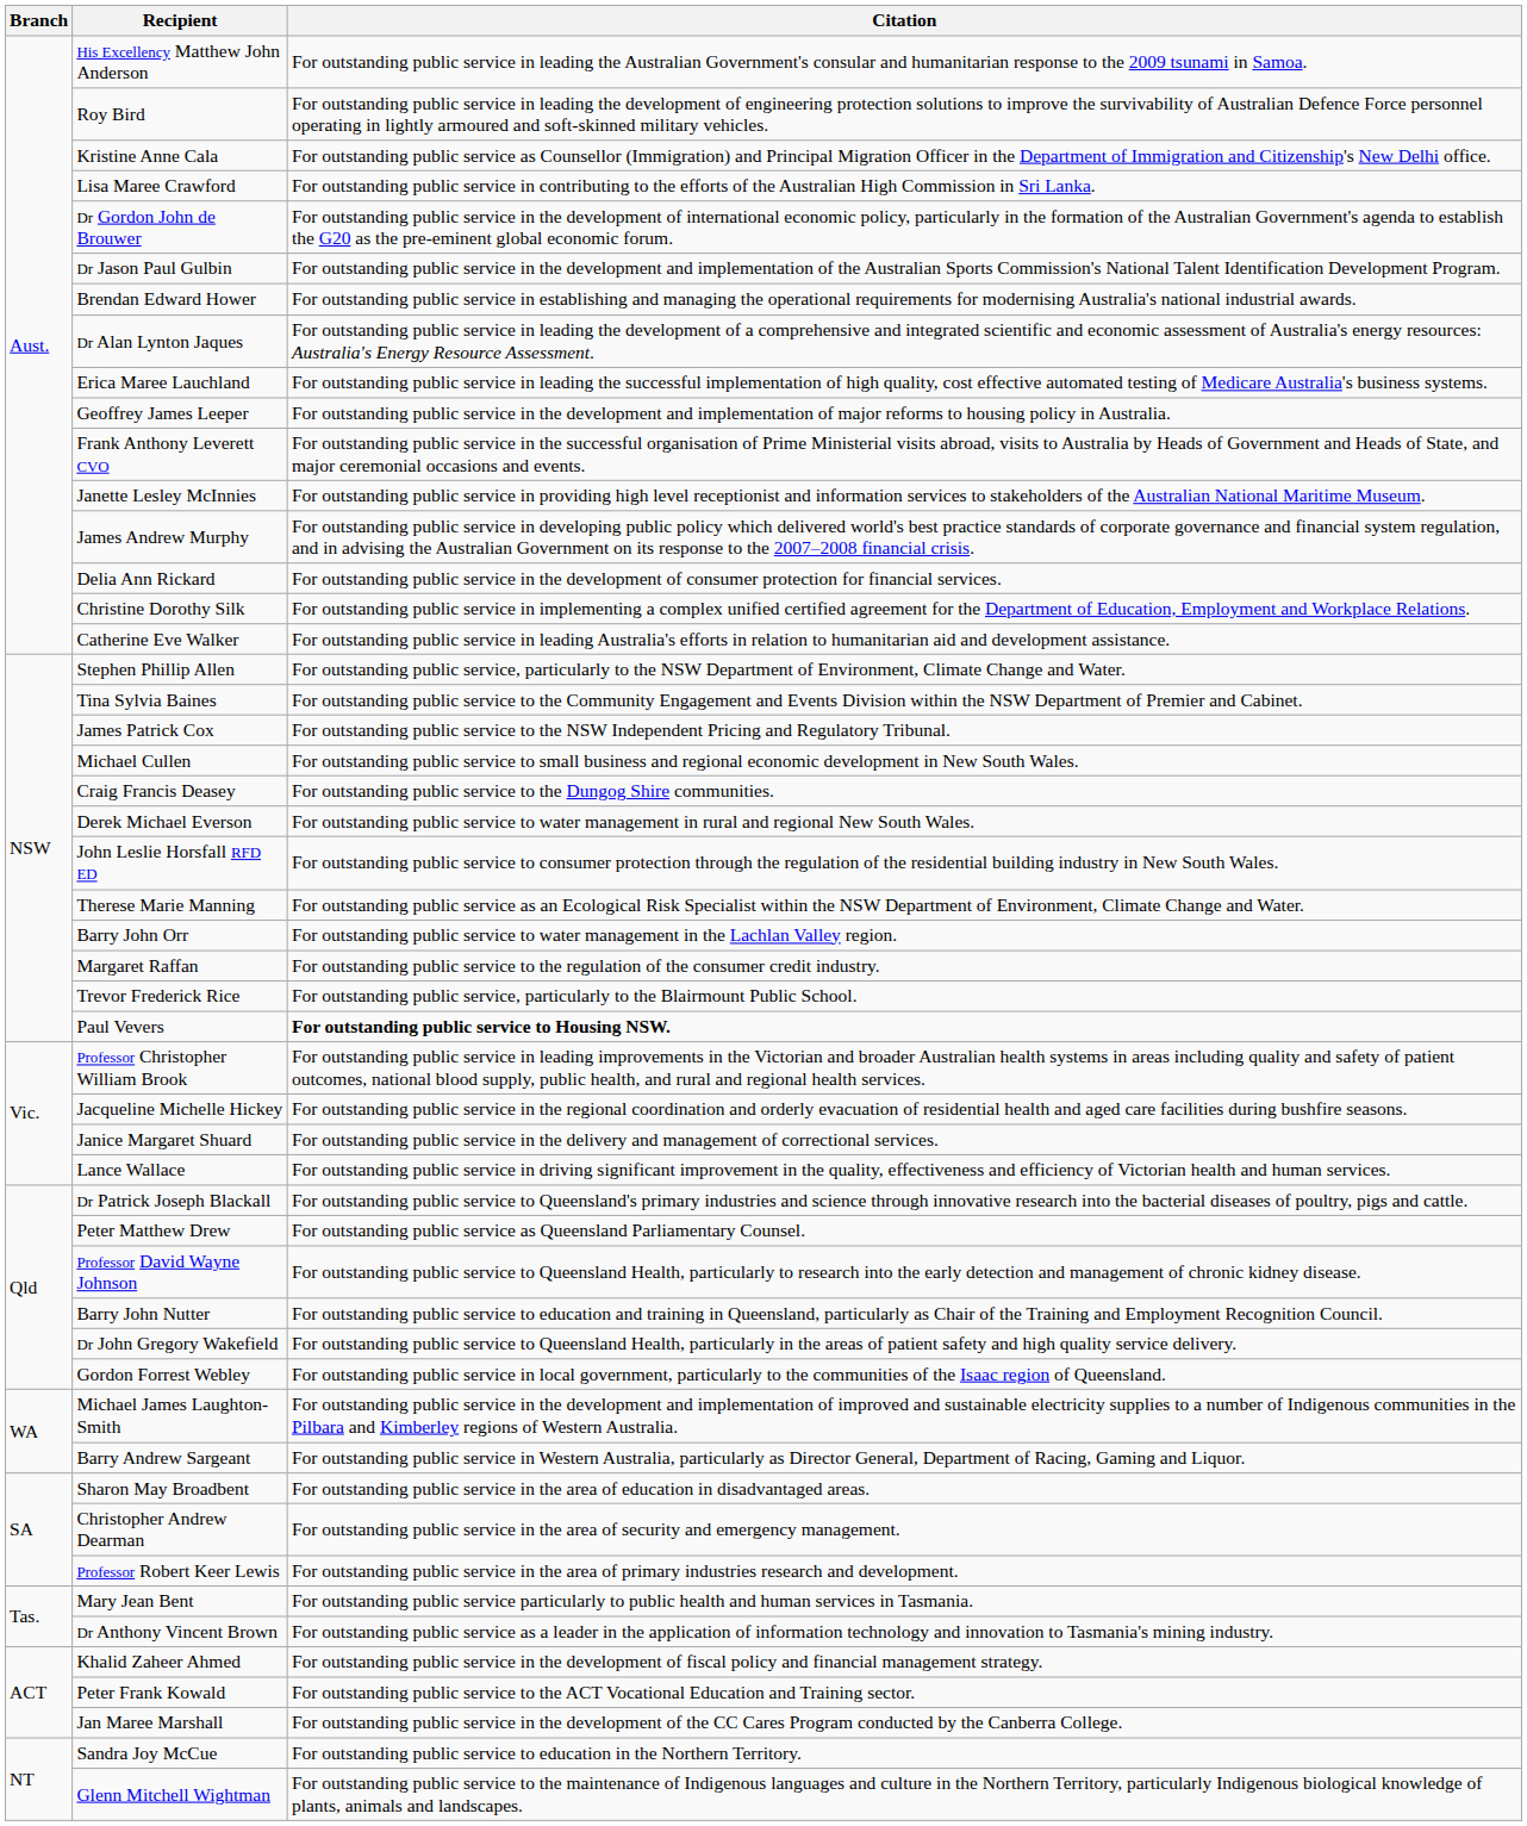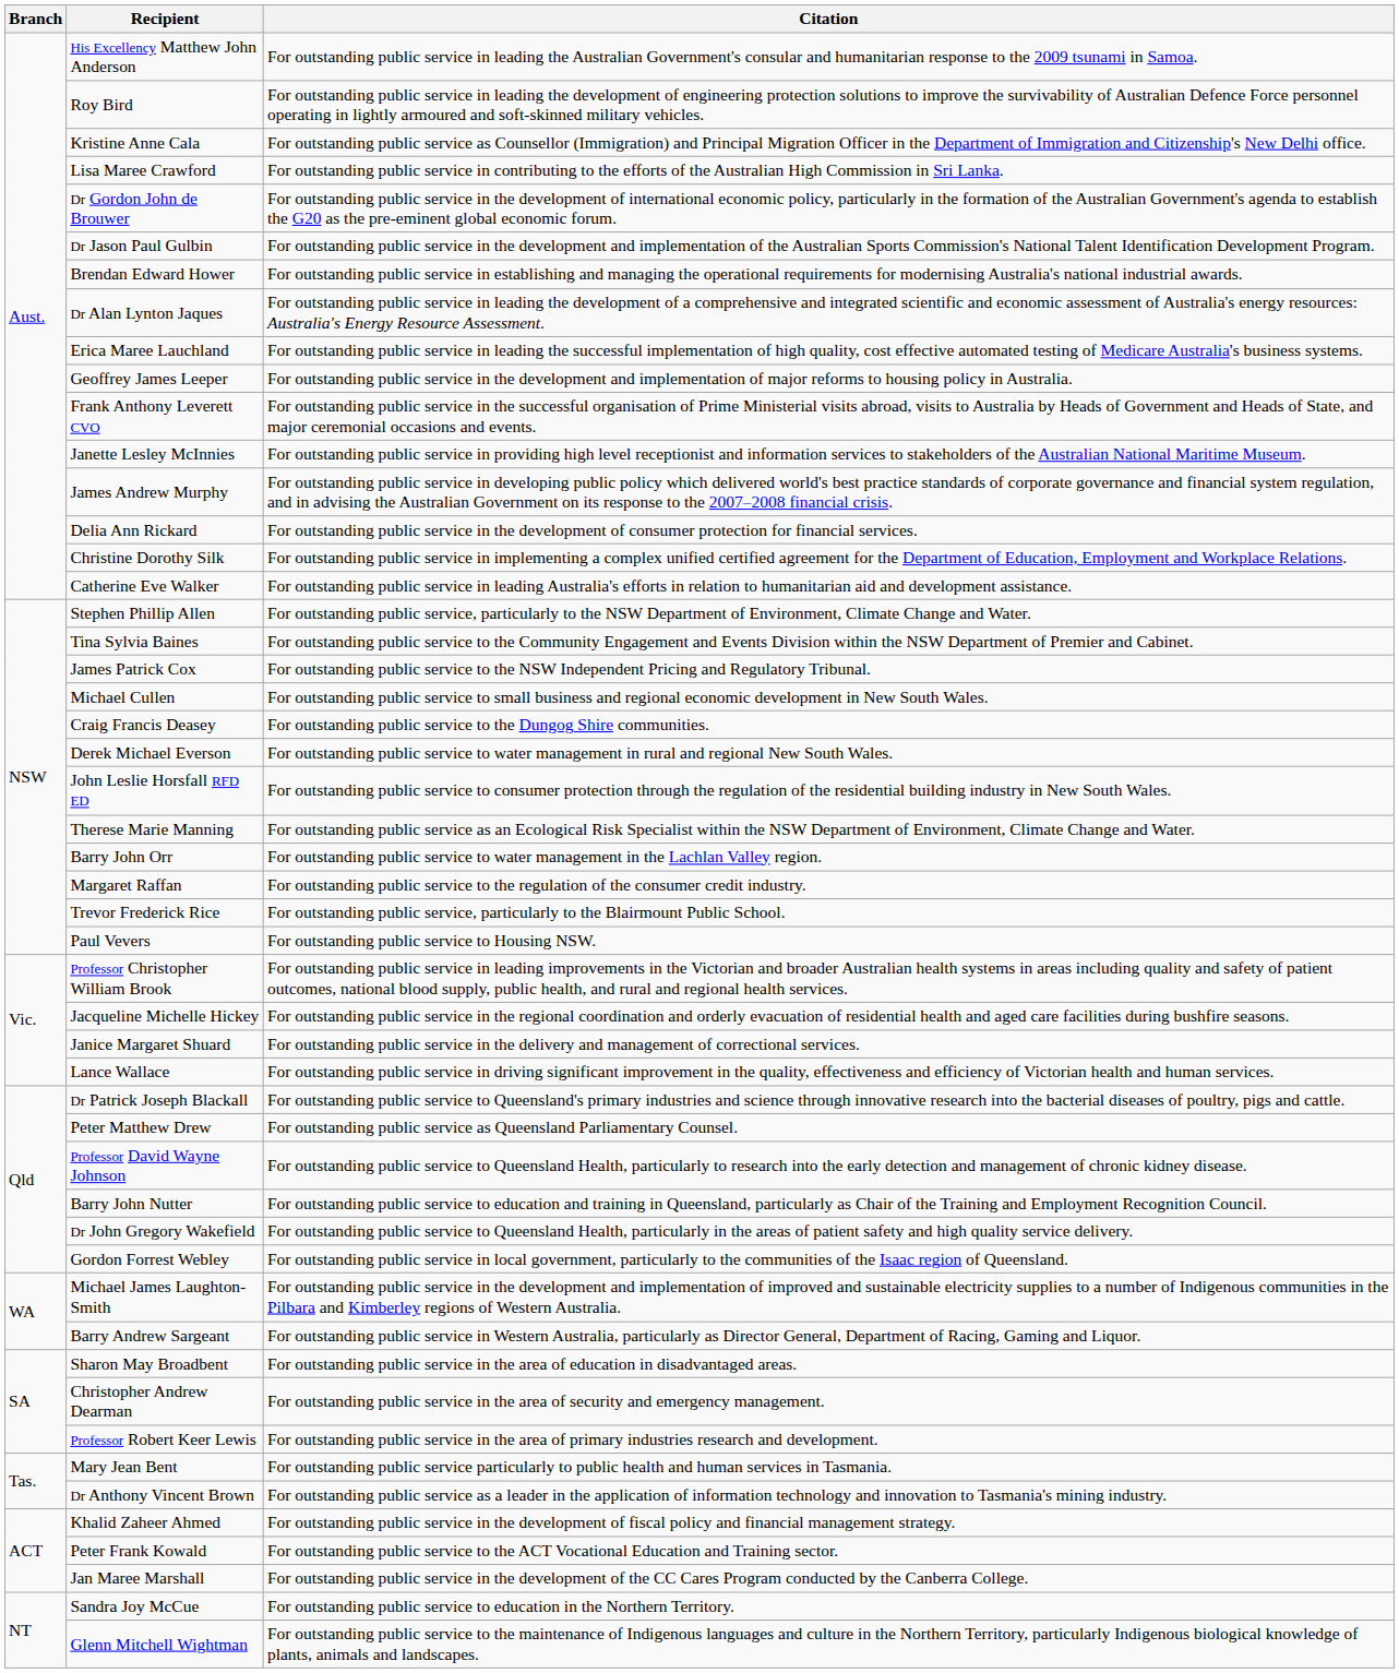Paul Vevers | Citation: bold -> normal
